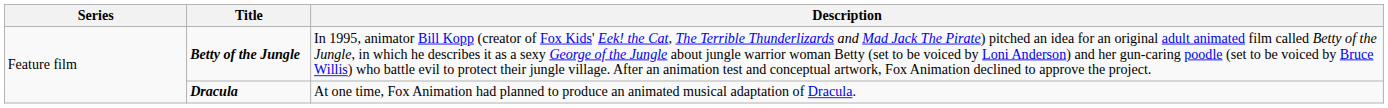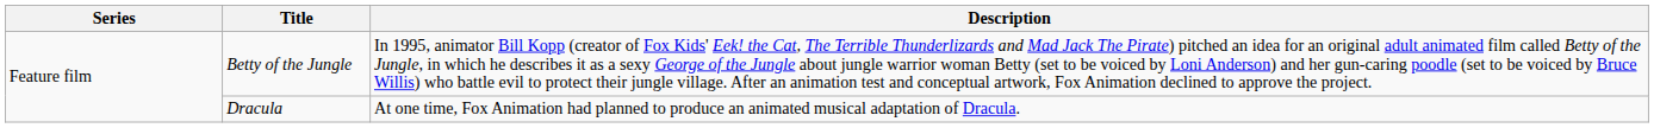Betty of the Jungle | Title: bold -> normal
Dracula | Title: bold -> normal
